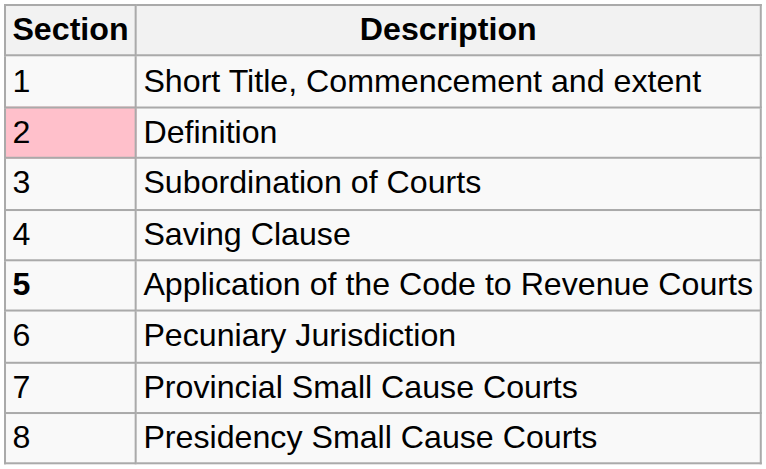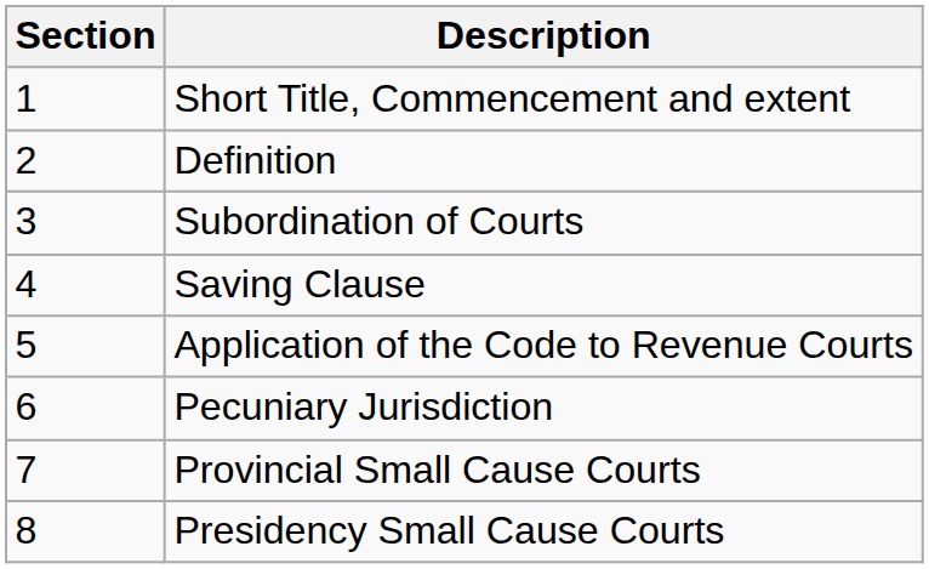Definition | Section: pink background -> no background
Application of the Code to Revenue Courts | Section: bold -> normal
